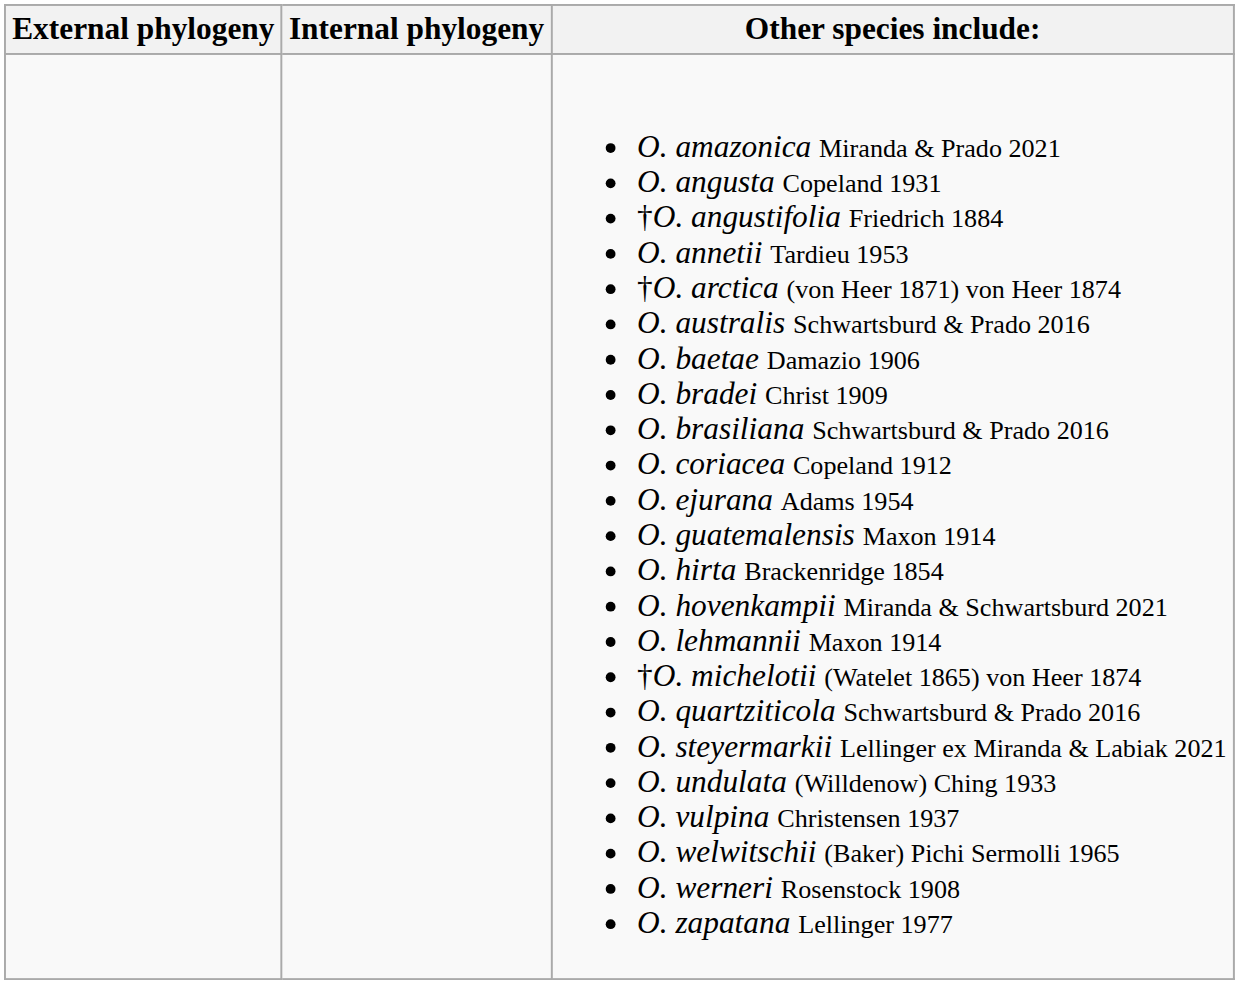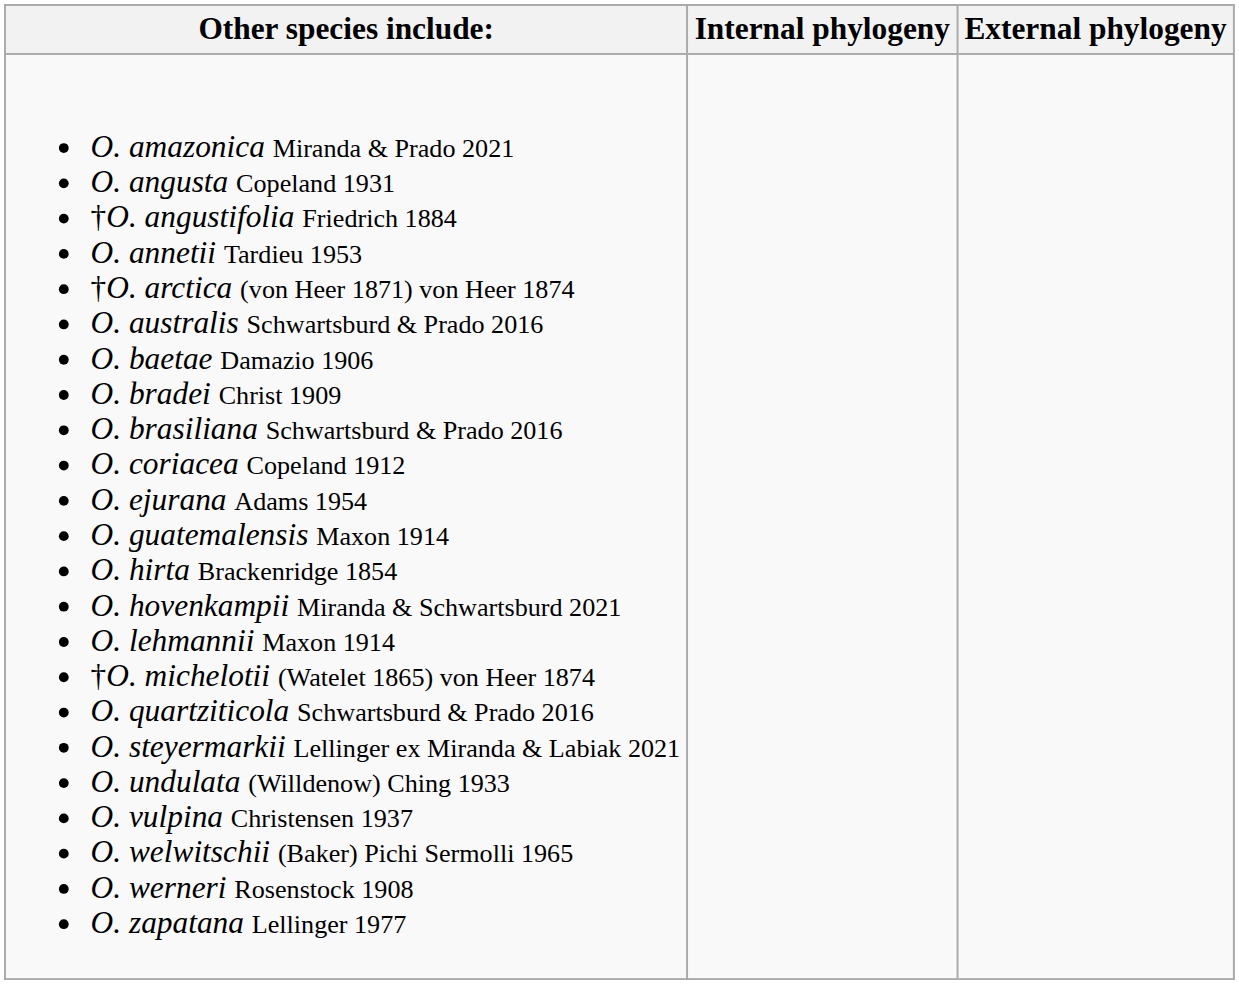columns swapped: External phylogeny <-> Other species include:
